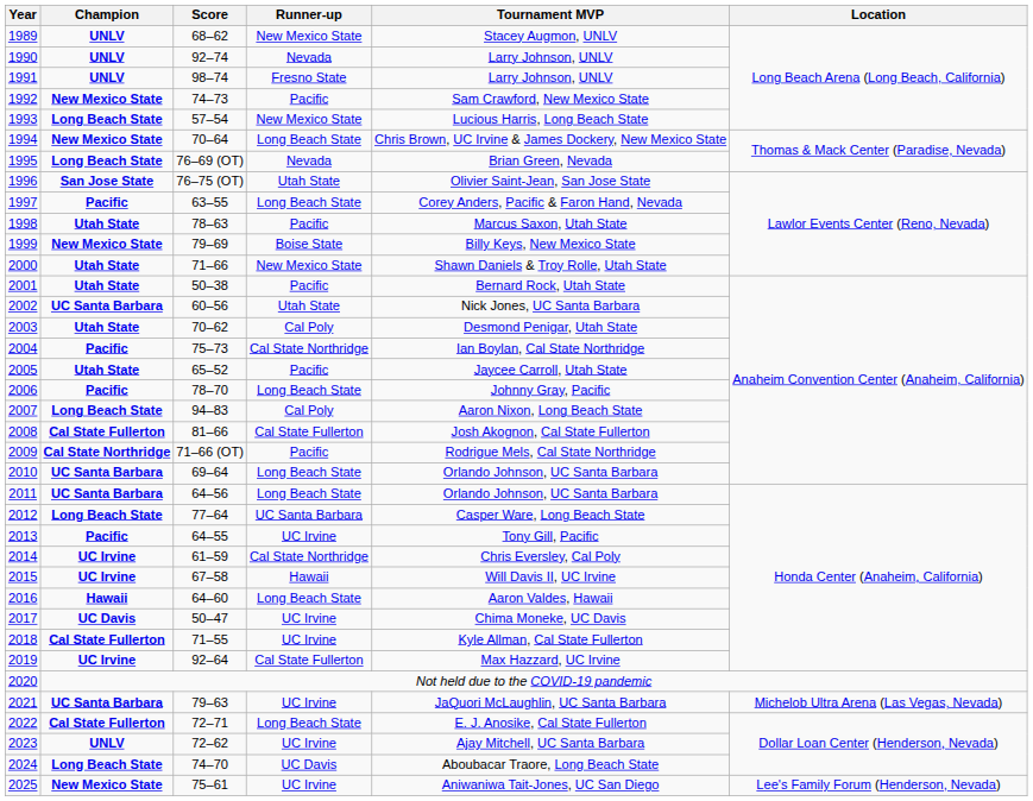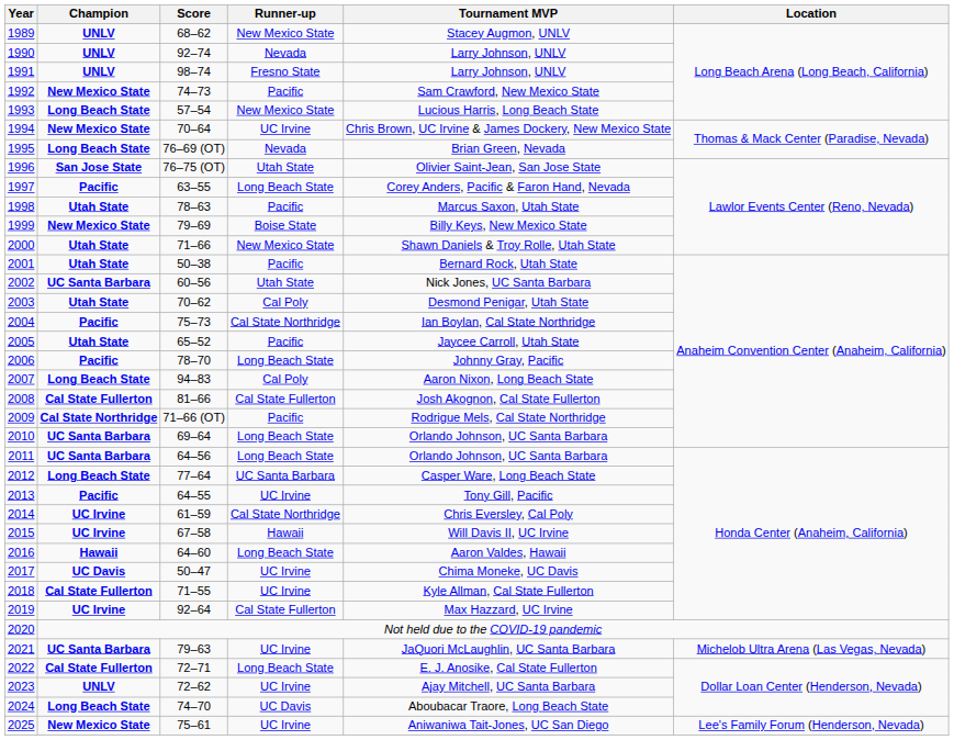1994 | Runner-up: Long Beach State -> UC Irvine
